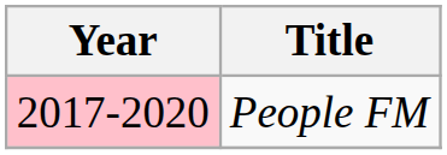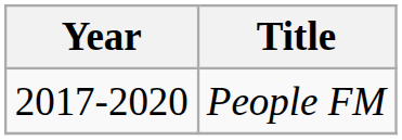People FM | Year: pink background -> no background
